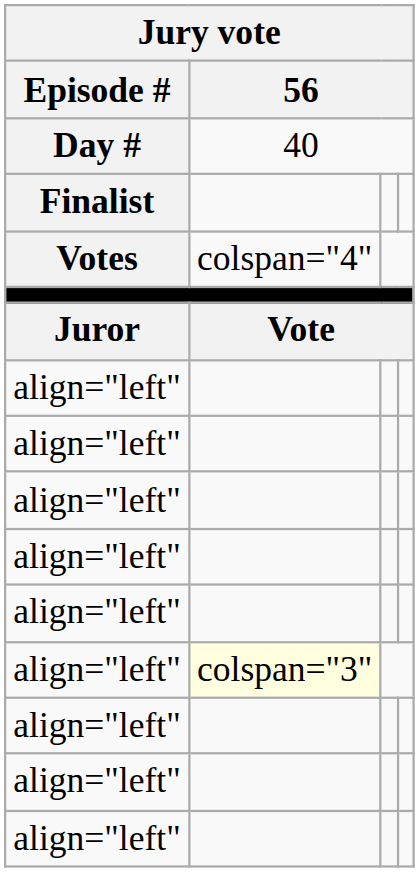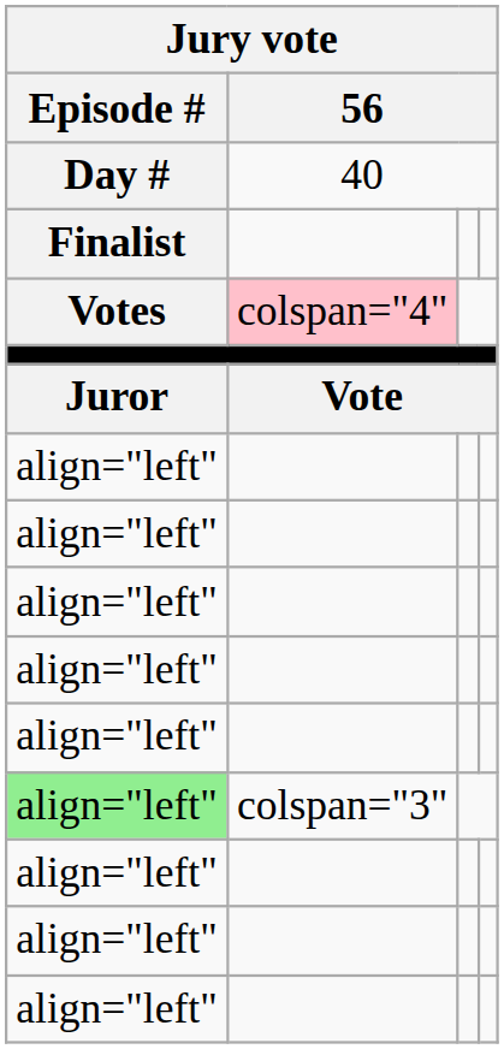Votes | column 2: no background -> pink background
align="left" / colspan="3" | Episode #: no background -> lightgreen background
align="left" / colspan="3" | column 2: lightyellow background -> no background
